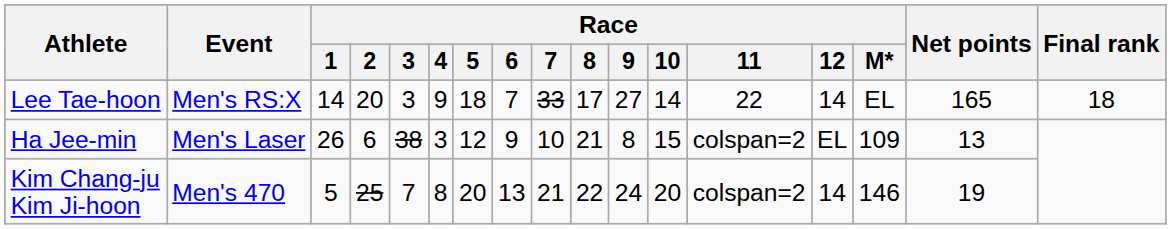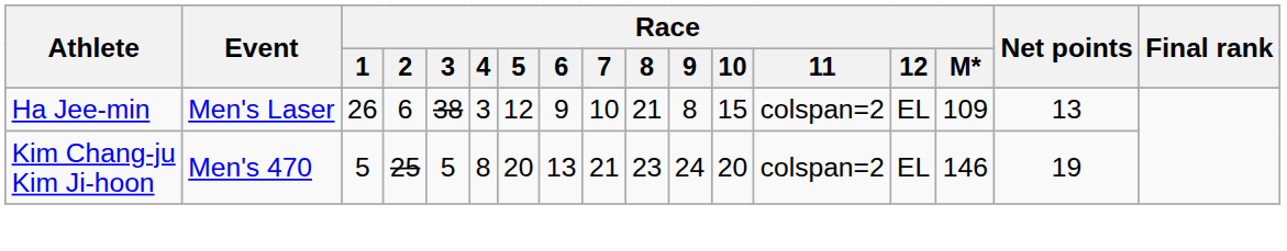- row: Lee Tae-hoon | Men's RS:X | 14 | 20 | 3 | 9 | 18 | 7 | 33 | 17 | 27 | 14 | 22 | 14 | EL | 165 | 18
Kim Chang-ju Kim Ji-hoon | Race / 3: 7 -> 5
Kim Chang-ju Kim Ji-hoon | Race / 8: 22 -> 23
Kim Chang-ju Kim Ji-hoon | Race / 12: 14 -> EL
